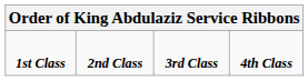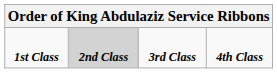1st Class | column 2: no background -> lightgrey background
